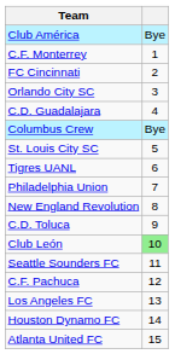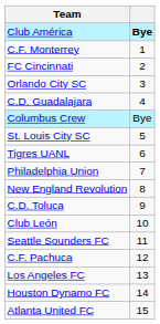Club América | column 2: normal -> bold
Club León | column 2: lightgreen background -> no background
